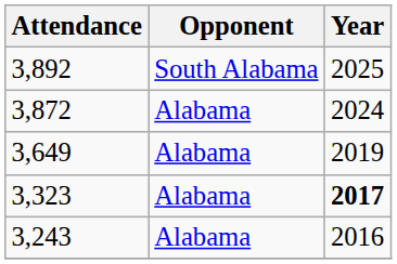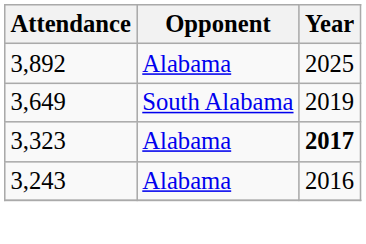3,892 | Opponent: South Alabama -> Alabama
- row: 3,872 | Alabama | 2024
3,649 | Opponent: Alabama -> South Alabama
